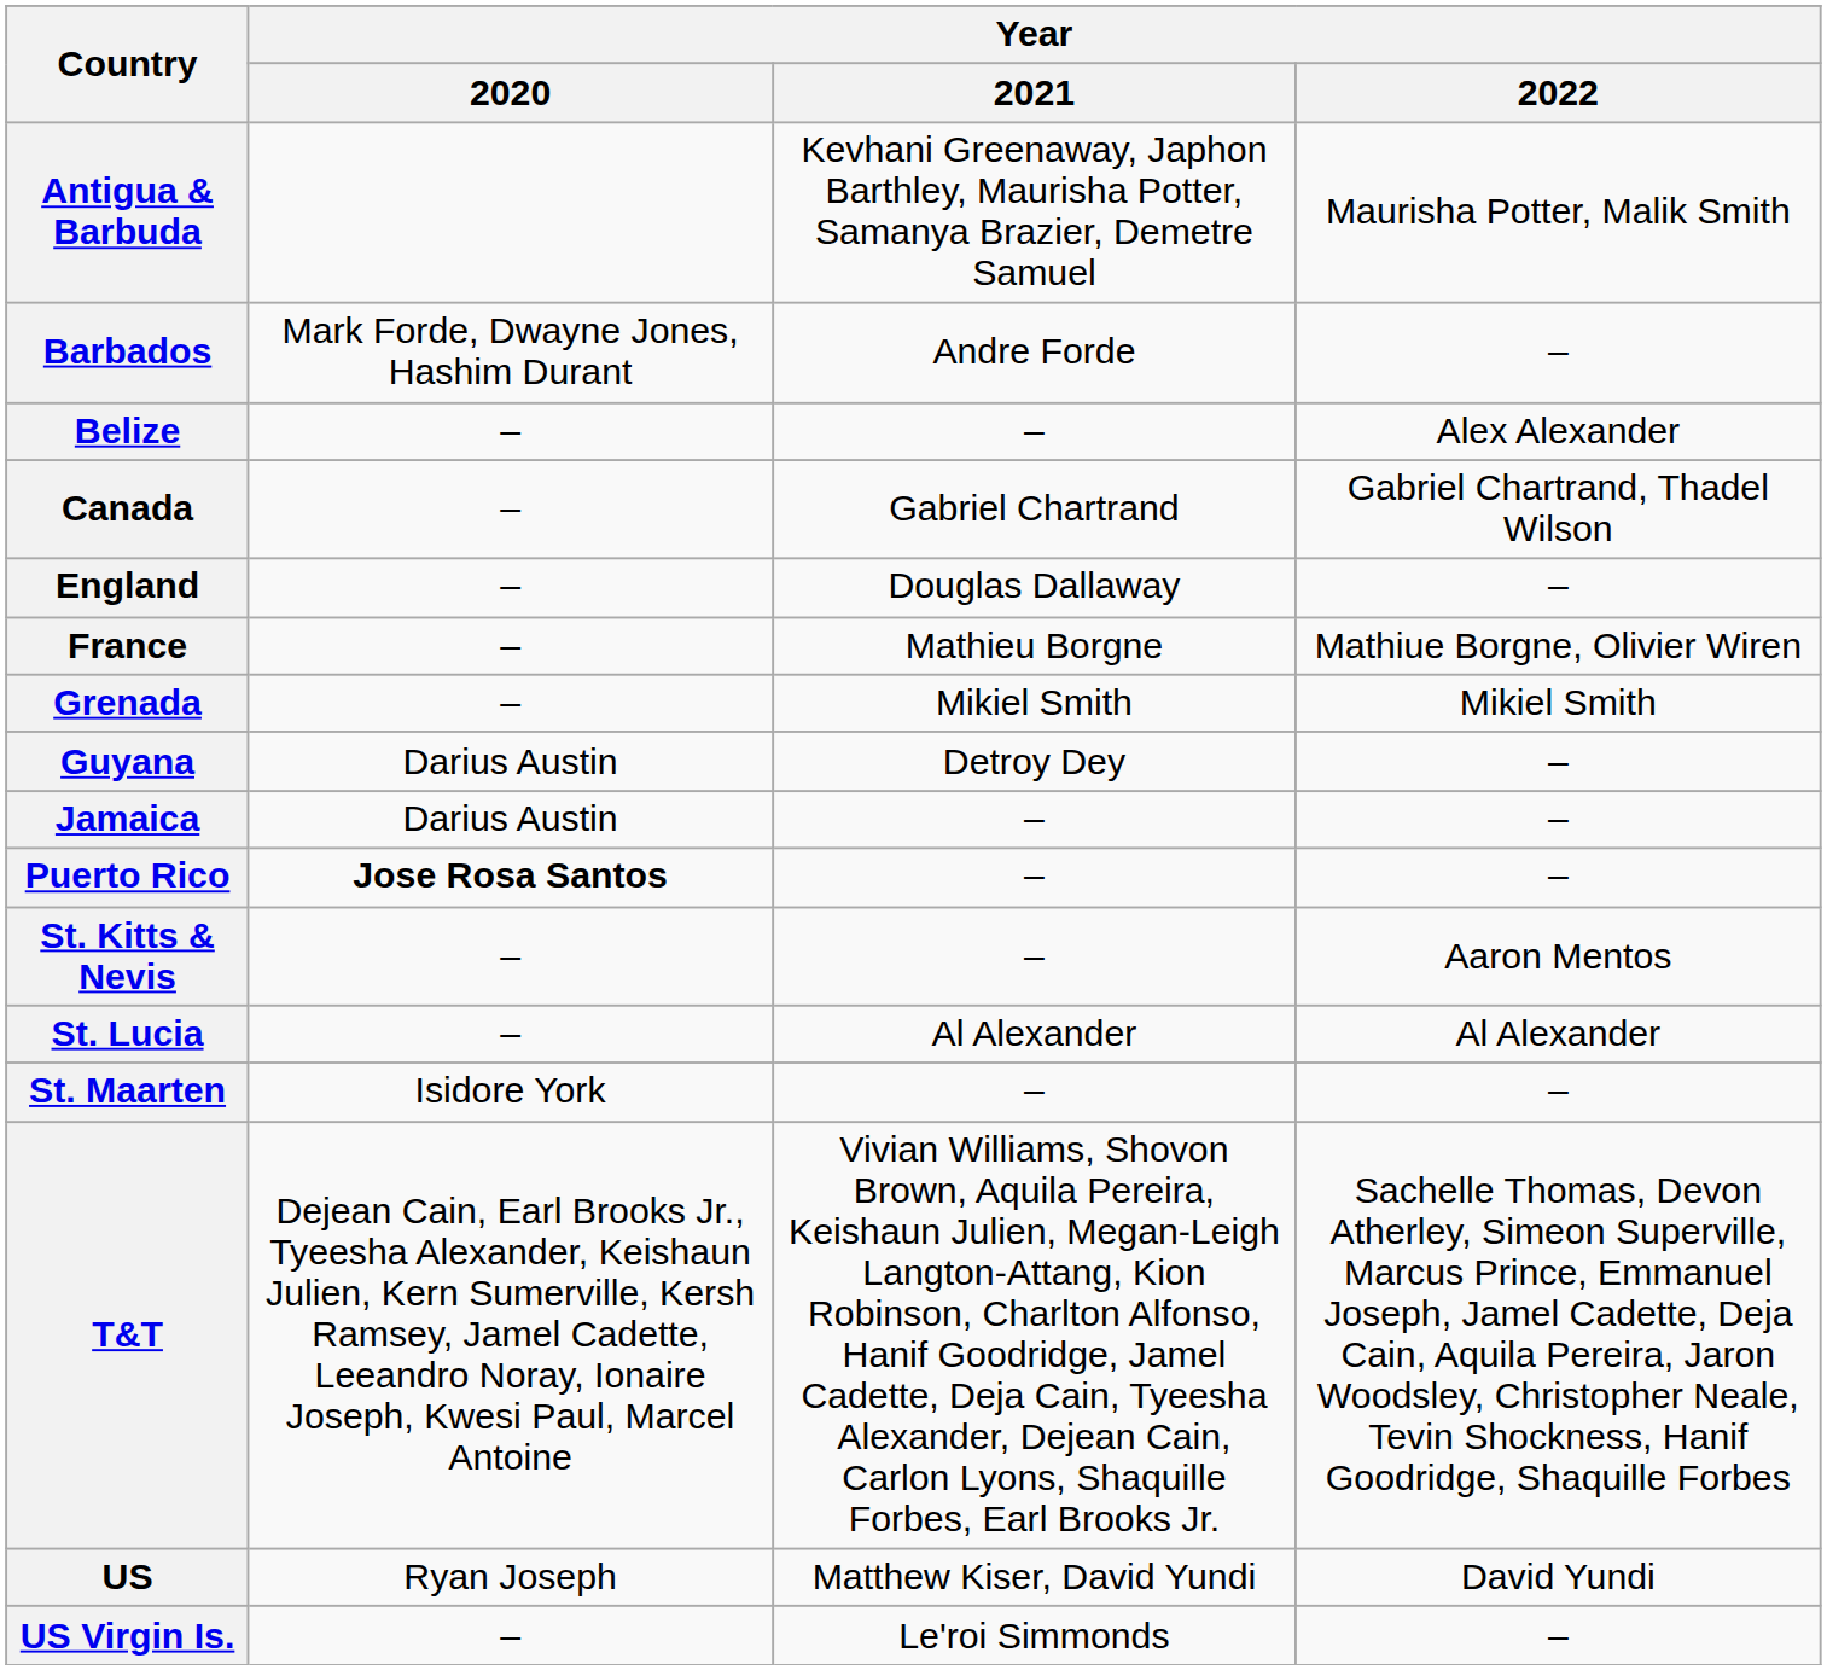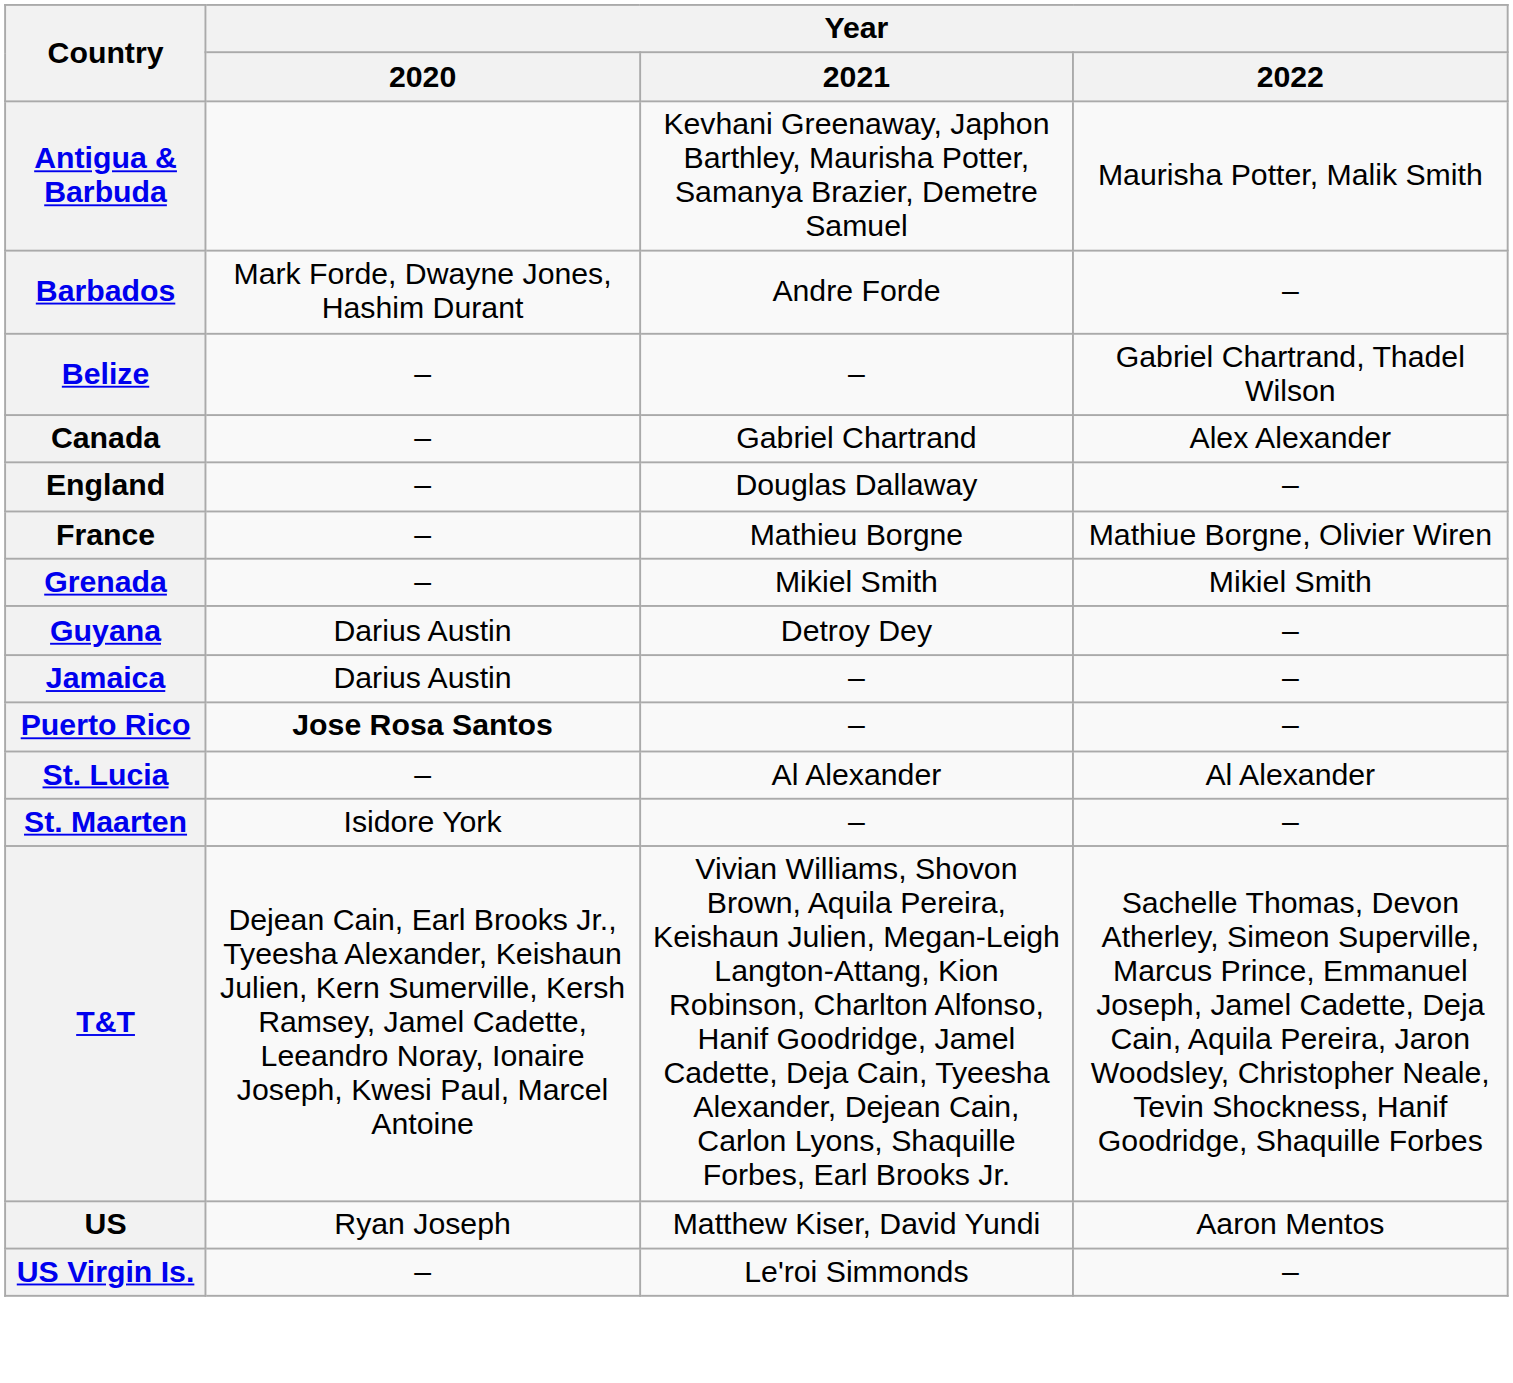Belize | Year / 2022: Alex Alexander -> Gabriel Chartrand, Thadel Wilson
Canada | Year / 2022: Gabriel Chartrand, Thadel Wilson -> Alex Alexander
- row: St. Kitts & Nevis | – | – | Aaron Mentos
US | Year / 2022: David Yundi -> Aaron Mentos
